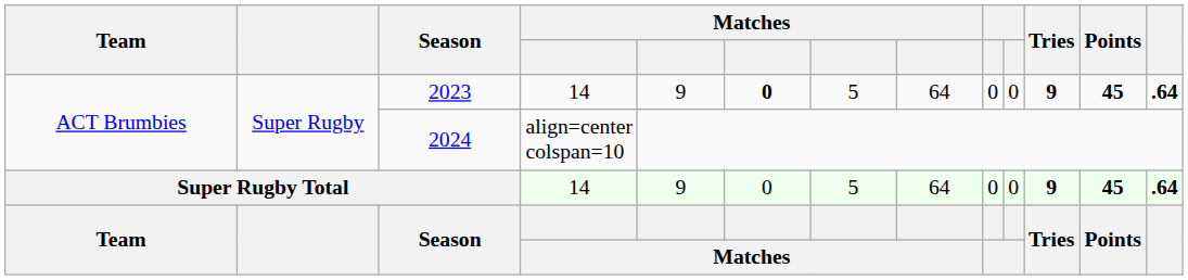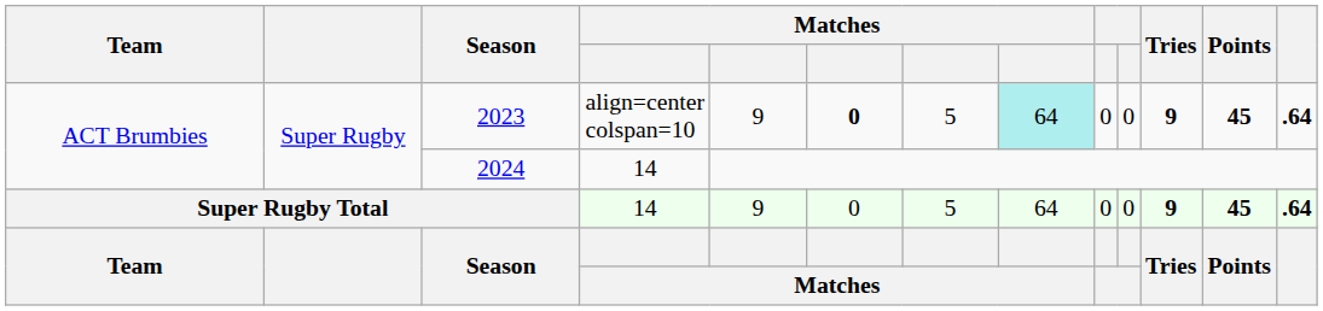2023 | column 4: 14 -> align=center colspan=10
2023 | column 8: no background -> paleturquoise background
2024 | column 4: align=center colspan=10 -> 14
